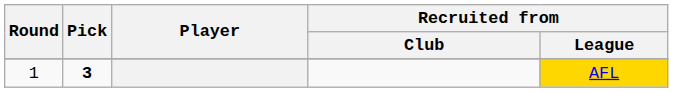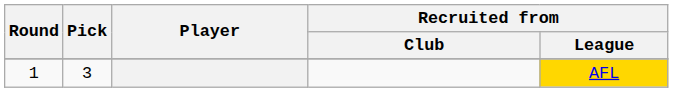1 | Pick: bold -> normal
